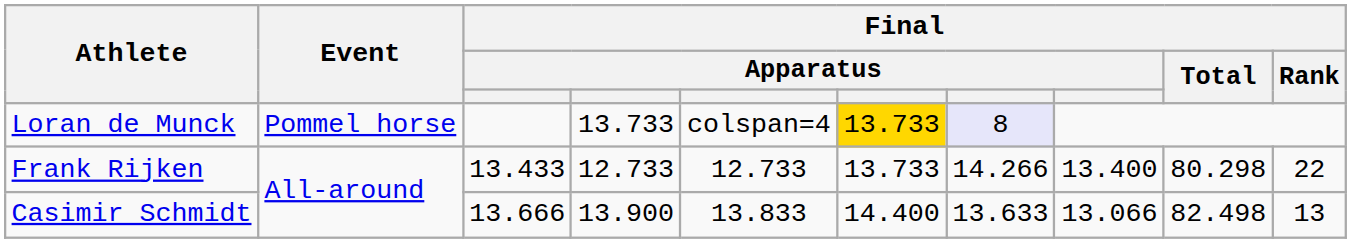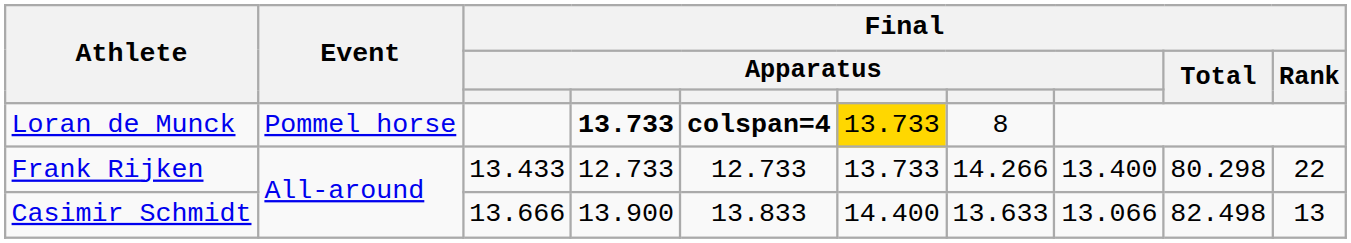Loran de Munck | column 4: normal -> bold
Loran de Munck | column 5: normal -> bold
Loran de Munck | column 7: lavender background -> no background
